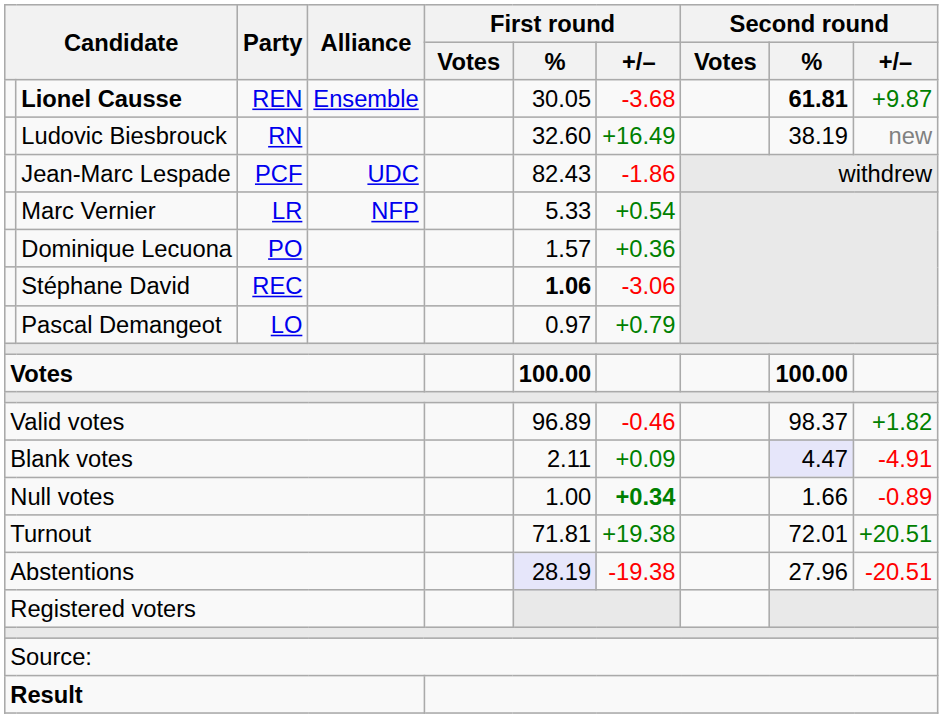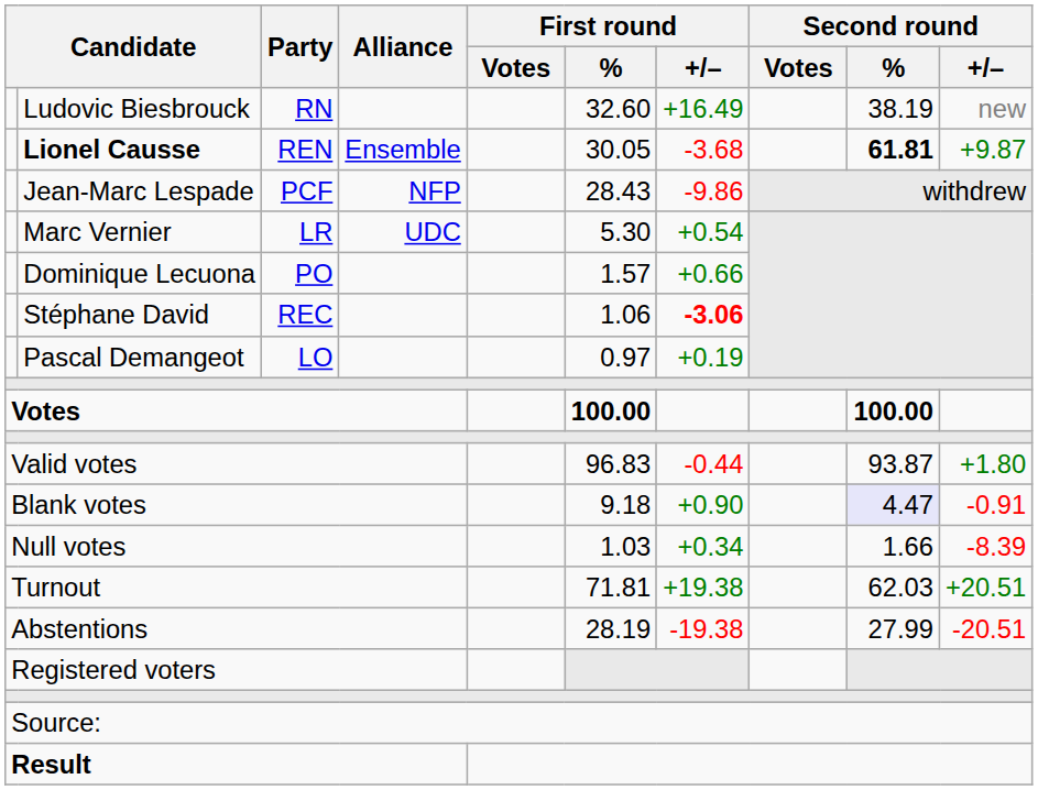rows swapped: Ludovic Biesbrouck <-> Lionel Causse
Jean-Marc Lespade | Alliance: UDC -> NFP
Jean-Marc Lespade | First round / %: 82.43 -> 28.43
Jean-Marc Lespade | First round / +/–: -1.86 -> -9.86
Marc Vernier | Alliance: NFP -> UDC
Marc Vernier | First round / %: 5.33 -> 5.30
Dominique Lecuona | First round / +/–: +0.36 -> +0.66
Stéphane David | First round / %: bold -> normal
Stéphane David | First round / +/–: normal -> bold
Pascal Demangeot | First round / +/–: +0.79 -> +0.19
Valid votes | First round / %: 96.89 -> 96.83
Valid votes | First round / +/–: -0.46 -> -0.44
Valid votes | Second round / %: 98.37 -> 93.87
Valid votes | Second round / +/–: +1.82 -> +1.80
Blank votes | First round / %: 2.11 -> 9.18
Blank votes | First round / +/–: +0.09 -> +0.90
Blank votes | Second round / +/–: -4.91 -> -0.91
Null votes | First round / %: 1.00 -> 1.03
Null votes | First round / +/–: bold -> normal
Null votes | Second round / +/–: -0.89 -> -8.39
Turnout | Second round / %: 72.01 -> 62.03
Abstentions | First round / %: lavender background -> no background
Abstentions | Second round / %: 27.96 -> 27.99
